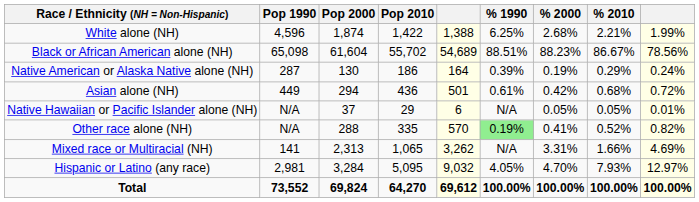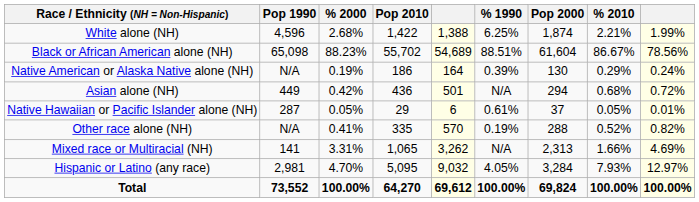columns swapped: Pop 2000 <-> % 2000
Native American or Alaska Native alone (NH) | Pop 1990: 287 -> N/A
Asian alone (NH) | % 1990: 0.61% -> N/A
Native Hawaiian or Pacific Islander alone (NH) | Pop 1990: N/A -> 287
Native Hawaiian or Pacific Islander alone (NH) | % 1990: N/A -> 0.61%
Other race alone (NH) | % 1990: lightgreen background -> no background
